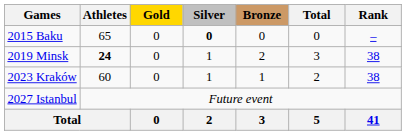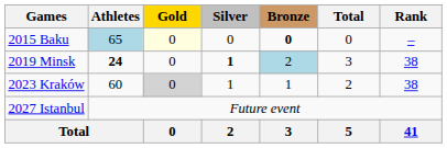2015 Baku | Athletes: no background -> lightblue background
2015 Baku | Gold: no background -> lightyellow background
2015 Baku | Silver: bold -> normal
2015 Baku | Bronze: normal -> bold
2019 Minsk | Silver: normal -> bold
2019 Minsk | Bronze: no background -> lightblue background
2023 Kraków | Gold: no background -> lightgrey background
